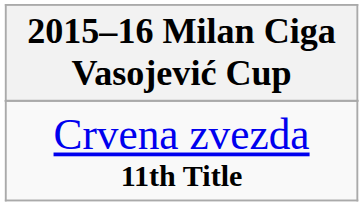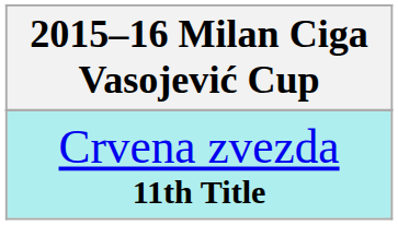row 2 | column 1: no background -> paleturquoise background
